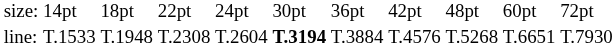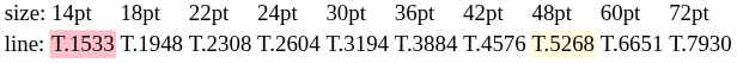line: | column 2: no background -> pink background
line: | column 6: bold -> normal
line: | column 9: no background -> lightyellow background
